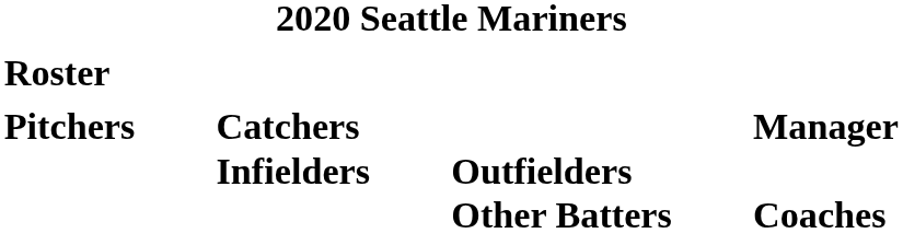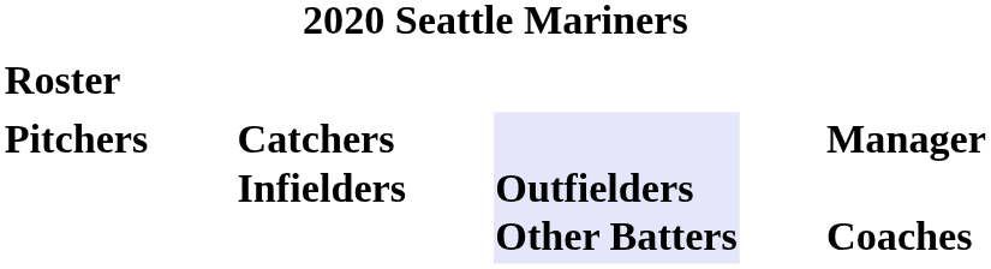Pitchers | column 3: no background -> lavender background
